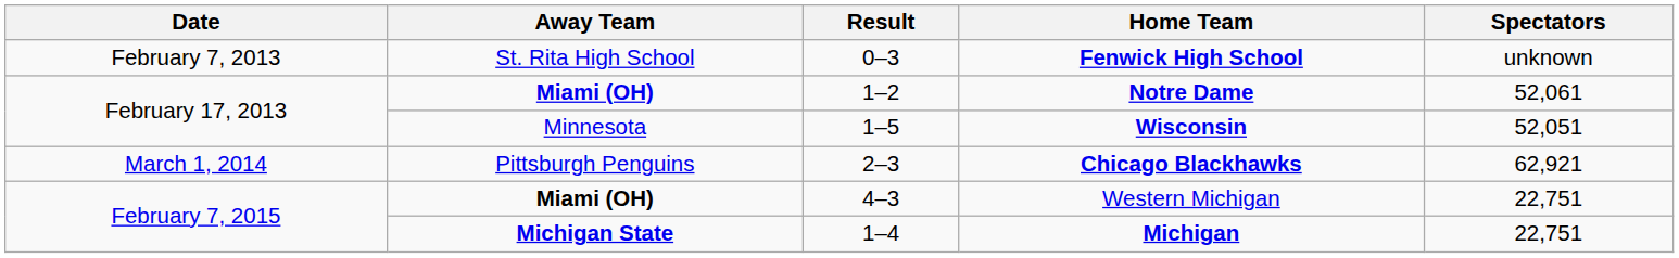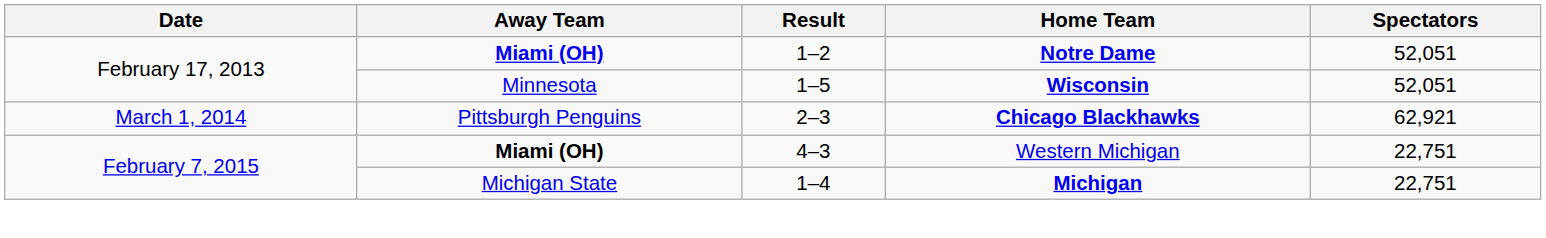- row: February 7, 2013 | St. Rita High School | 0–3 | Fenwick High School | unknown
Notre Dame | Spectators: 52,061 -> 52,051
Michigan | Away Team: bold -> normal
